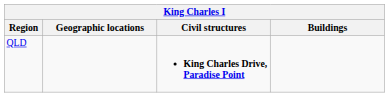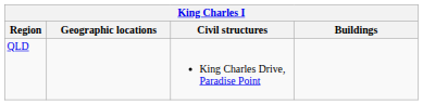QLD | Civil structures: bold -> normal
